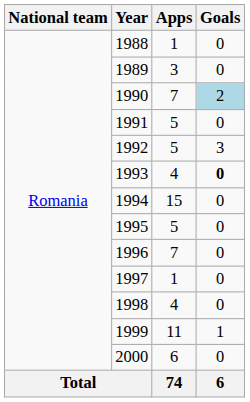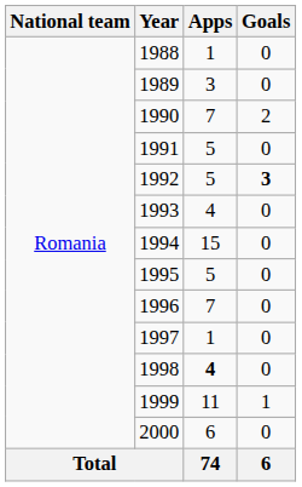1990 | Goals: lightblue background -> no background
1992 | Goals: normal -> bold
1993 | Goals: bold -> normal
1998 | Apps: normal -> bold
